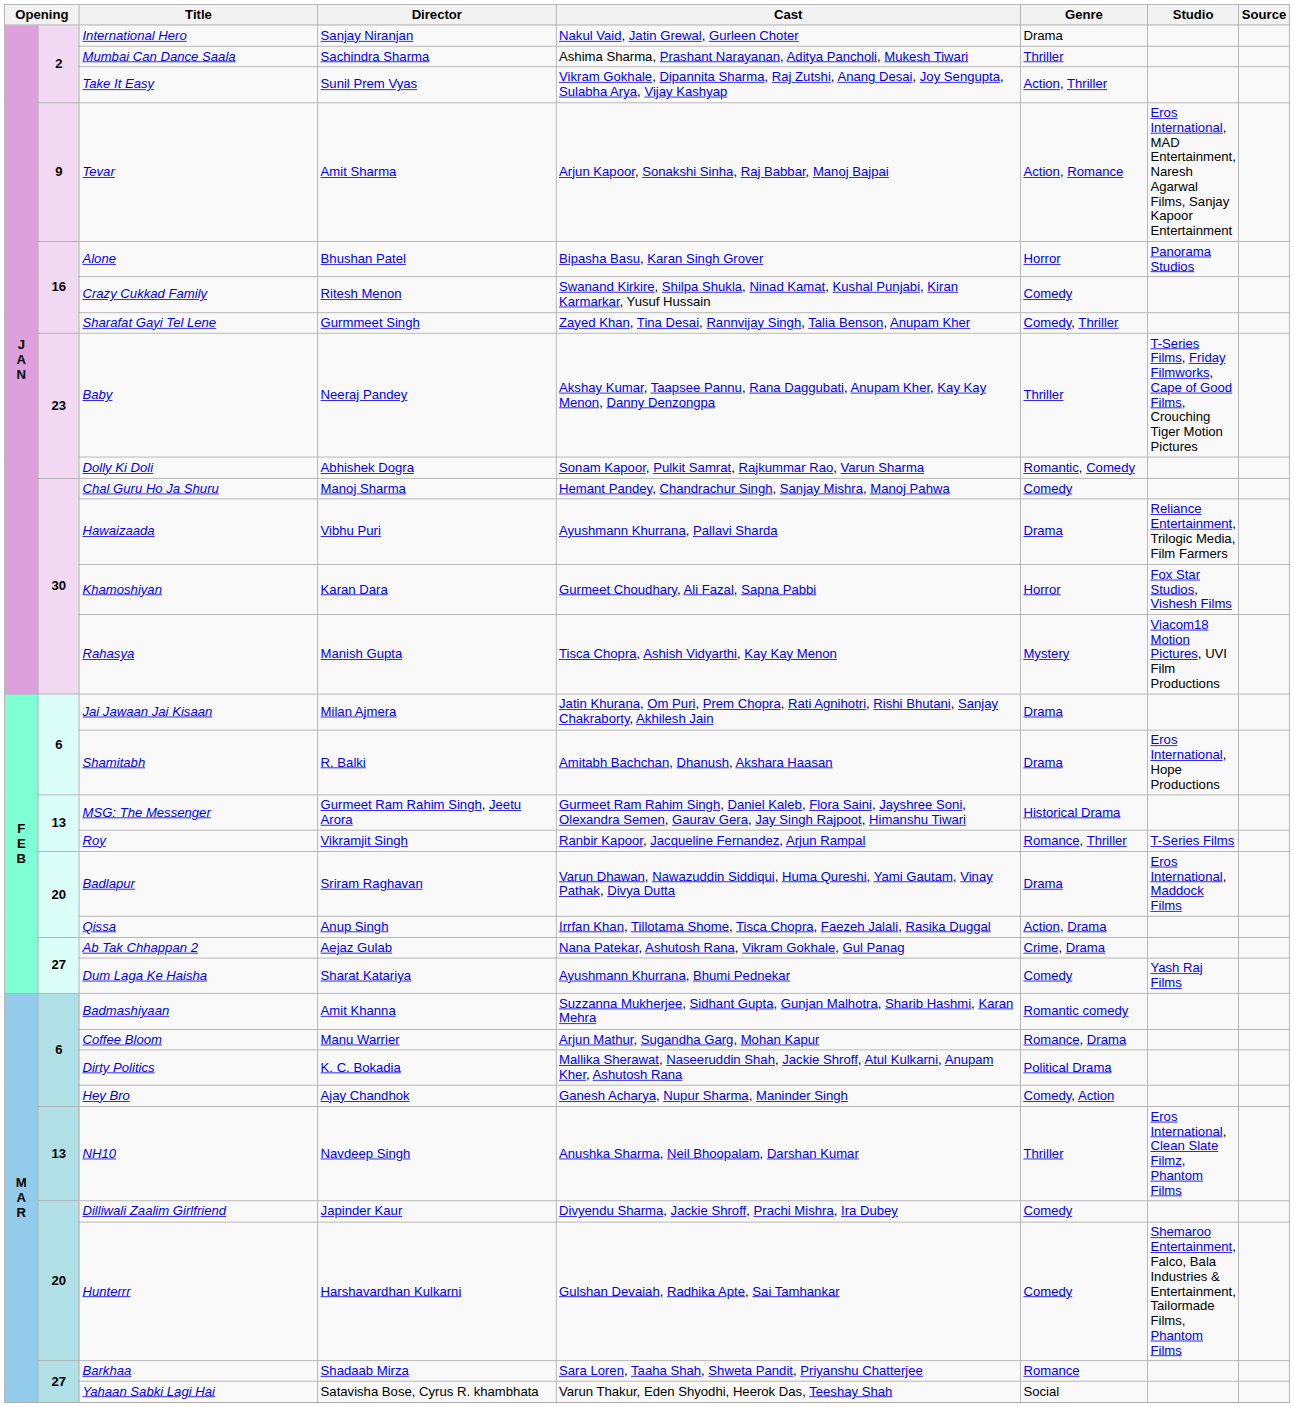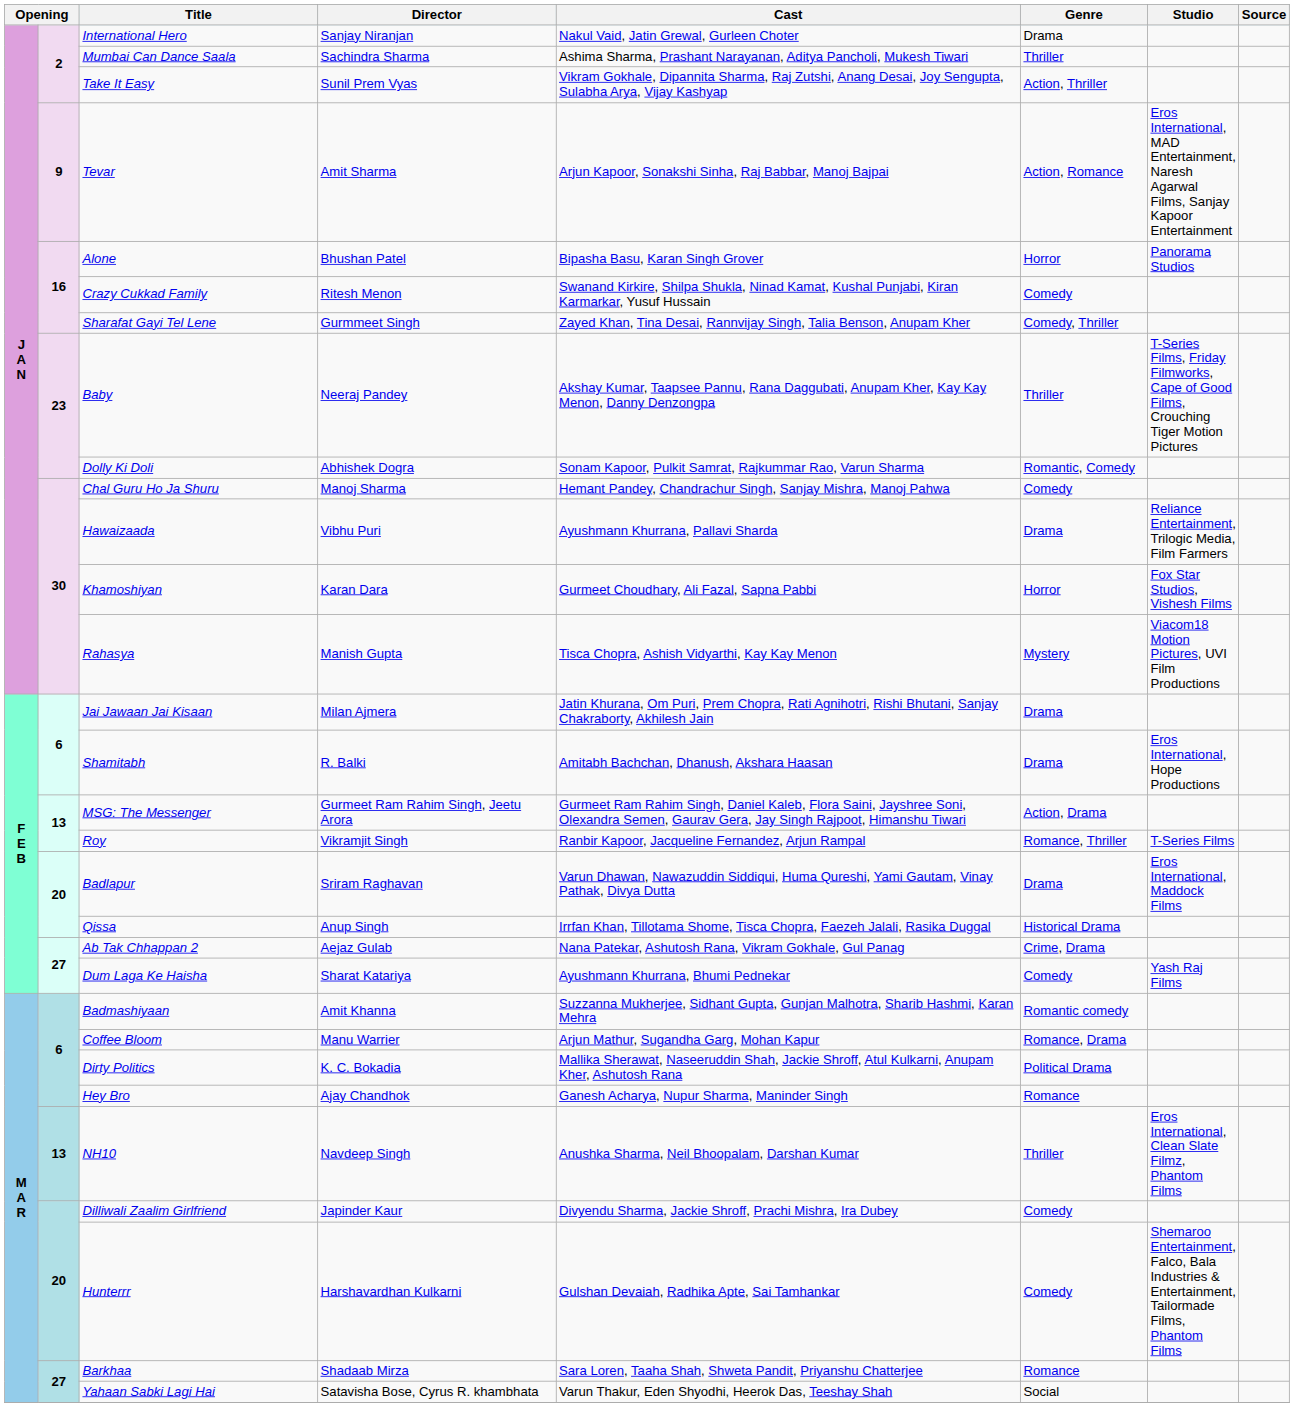MSG: The Messenger | Genre: Historical Drama -> Action, Drama
Qissa | Genre: Action, Drama -> Historical Drama
Hey Bro | Genre: Comedy, Action -> Romance
